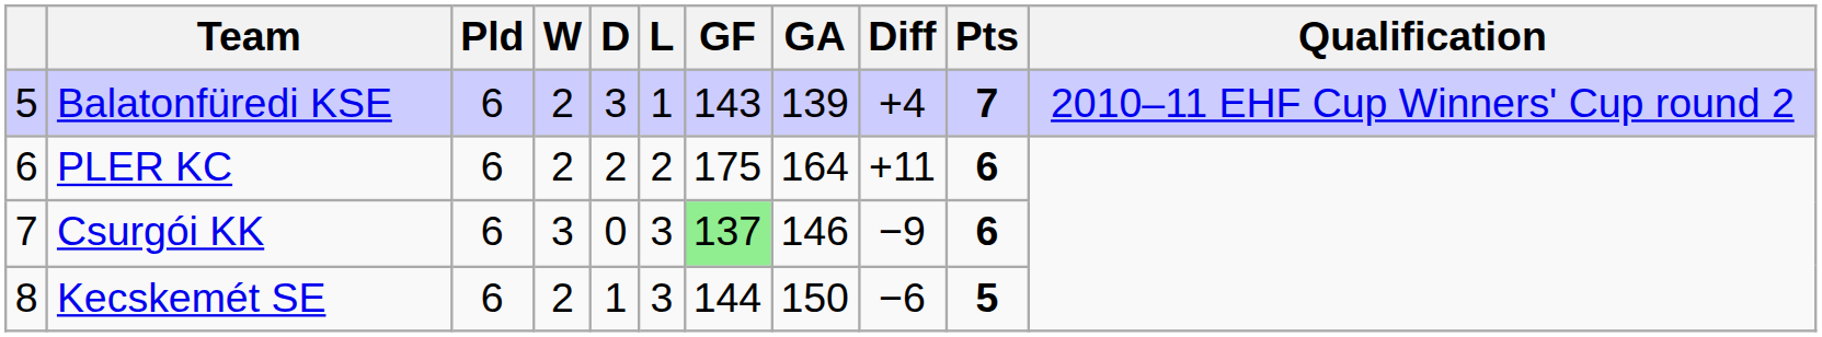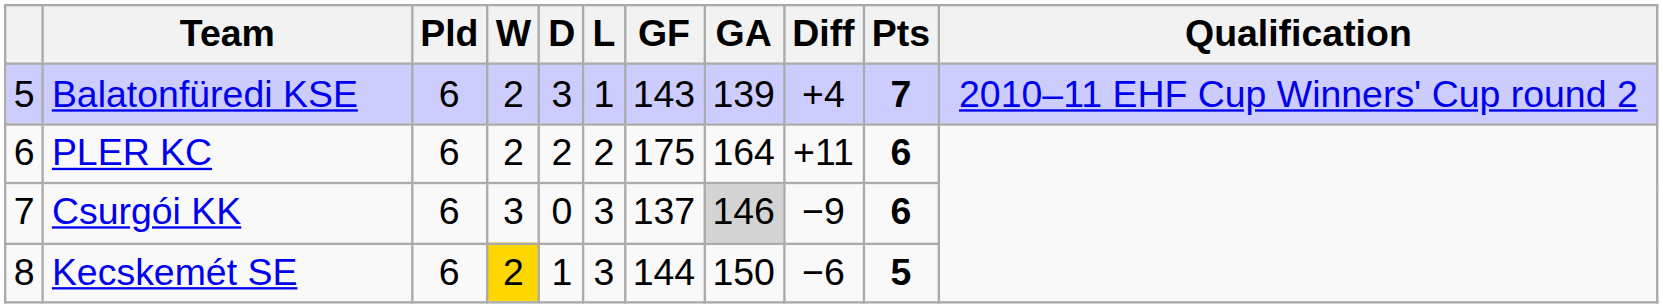Csurgói KK | GF: lightgreen background -> no background
Csurgói KK | GA: no background -> lightgrey background
Kecskemét SE | W: no background -> gold background
